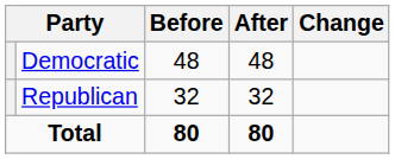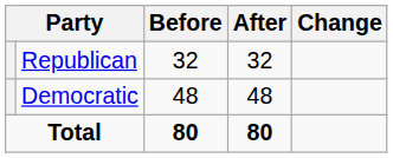rows swapped: Democratic <-> Republican
